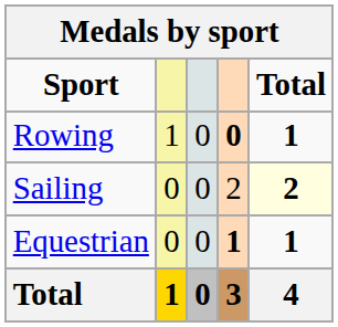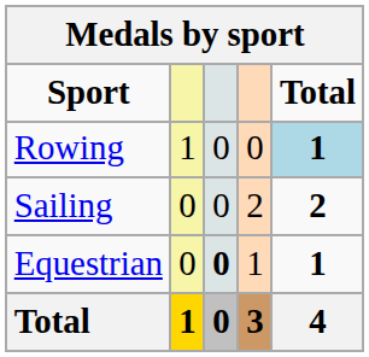Rowing | column 4: bold -> normal
Rowing | Total: no background -> lightblue background
Sailing | Total: lightyellow background -> no background
Equestrian | column 3: normal -> bold
Equestrian | column 4: bold -> normal
